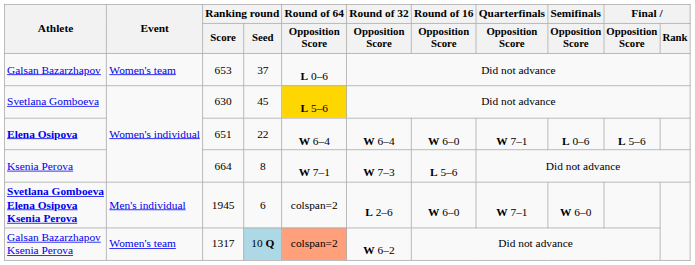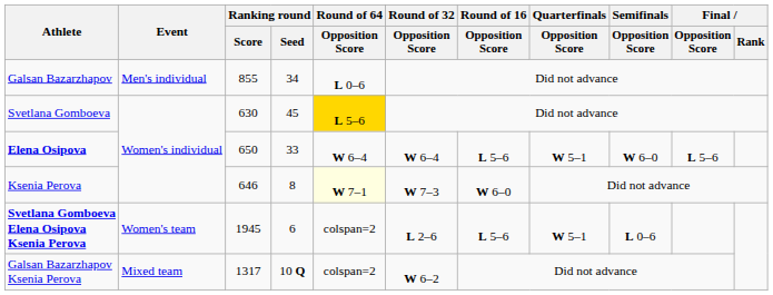Galsan Bazarzhapov | Event: Women's team -> Men's individual
Galsan Bazarzhapov | Ranking round / Score: 653 -> 855
Galsan Bazarzhapov | Ranking round / Seed: 37 -> 34
Elena Osipova | Ranking round / Score: 651 -> 650
Elena Osipova | Ranking round / Seed: 22 -> 33
Elena Osipova | Round of 16 / Opposition Score: W 6–0 -> L 5–6
Elena Osipova | Quarterfinals / Opposition Score: W 7–1 -> W 5–1
Elena Osipova | Semifinals / Opposition Score: L 0–6 -> W 6–0
Ksenia Perova | Ranking round / Score: 664 -> 646
Ksenia Perova | Round of 64 / Opposition Score: no background -> lightyellow background
Ksenia Perova | Round of 16 / Opposition Score: L 5–6 -> W 6–0
Svetlana Gomboeva Elena Osipova Ksenia Perova | Event: Men's individual -> Women's team
Svetlana Gomboeva Elena Osipova Ksenia Perova | Round of 16 / Opposition Score: W 6–0 -> L 5–6
Svetlana Gomboeva Elena Osipova Ksenia Perova | Quarterfinals / Opposition Score: W 7–1 -> W 5–1
Svetlana Gomboeva Elena Osipova Ksenia Perova | Semifinals / Opposition Score: W 6–0 -> L 0–6
Galsan Bazarzhapov Ksenia Perova | Event: Women's team -> Mixed team
Galsan Bazarzhapov Ksenia Perova | Ranking round / Seed: lightblue background -> no background
Galsan Bazarzhapov Ksenia Perova | Round of 64 / Opposition Score: lightsalmon background -> no background
